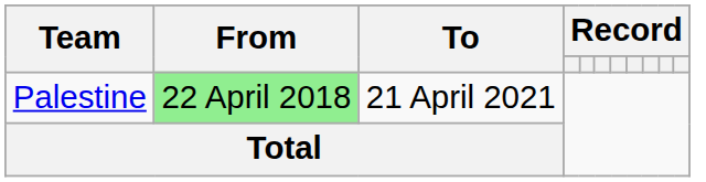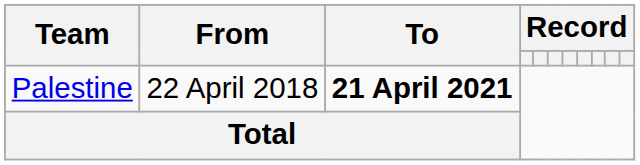Palestine | From: lightgreen background -> no background
Palestine | To: normal -> bold
